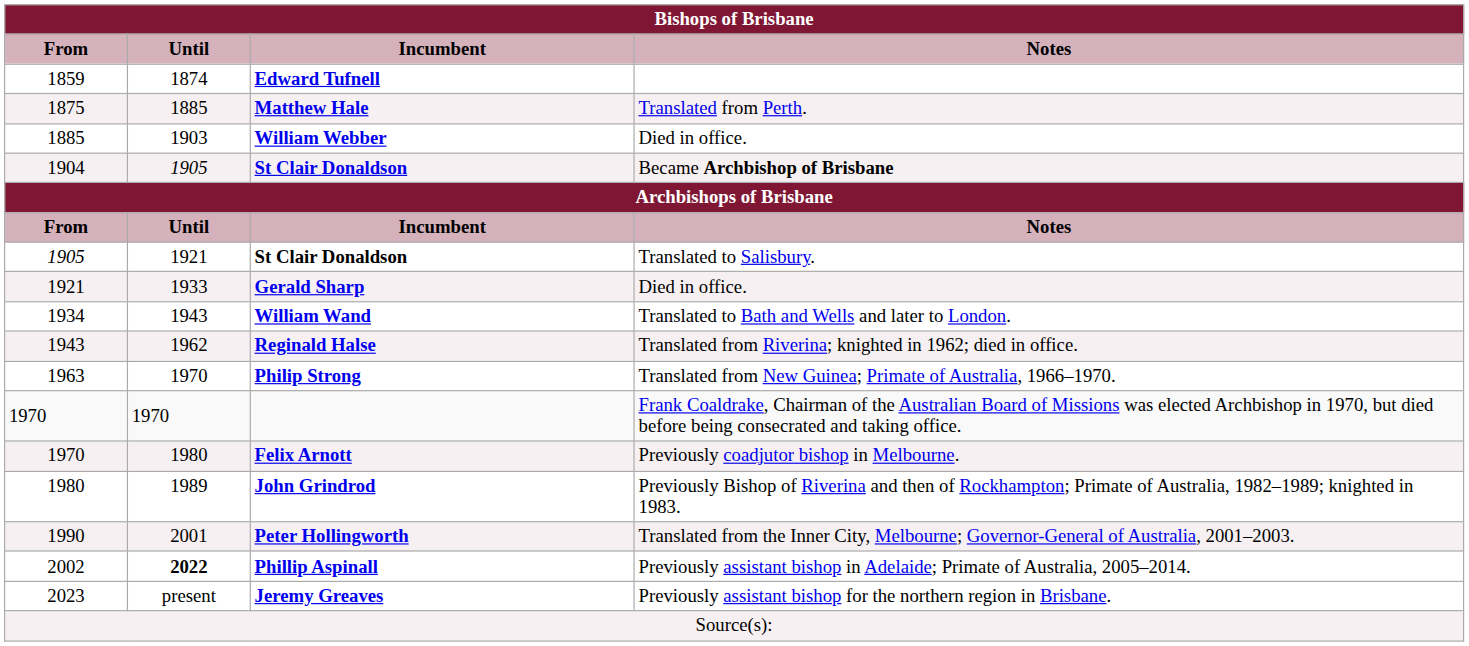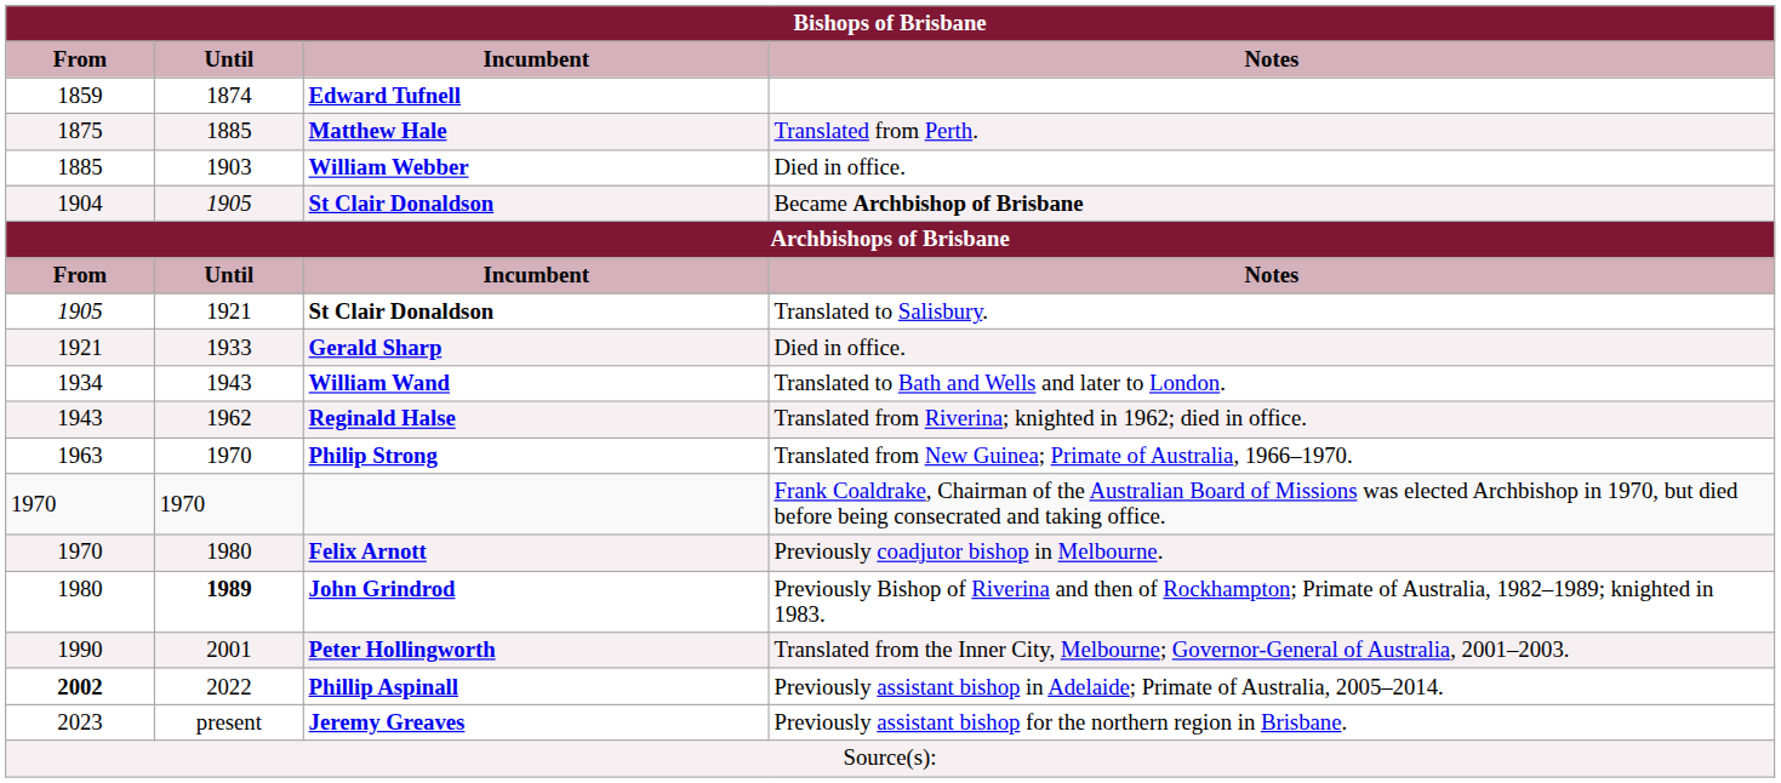John Grindrod | Bishops of Brisbane / Until: normal -> bold
Phillip Aspinall | Bishops of Brisbane / From: normal -> bold
Phillip Aspinall | Bishops of Brisbane / Until: bold -> normal
